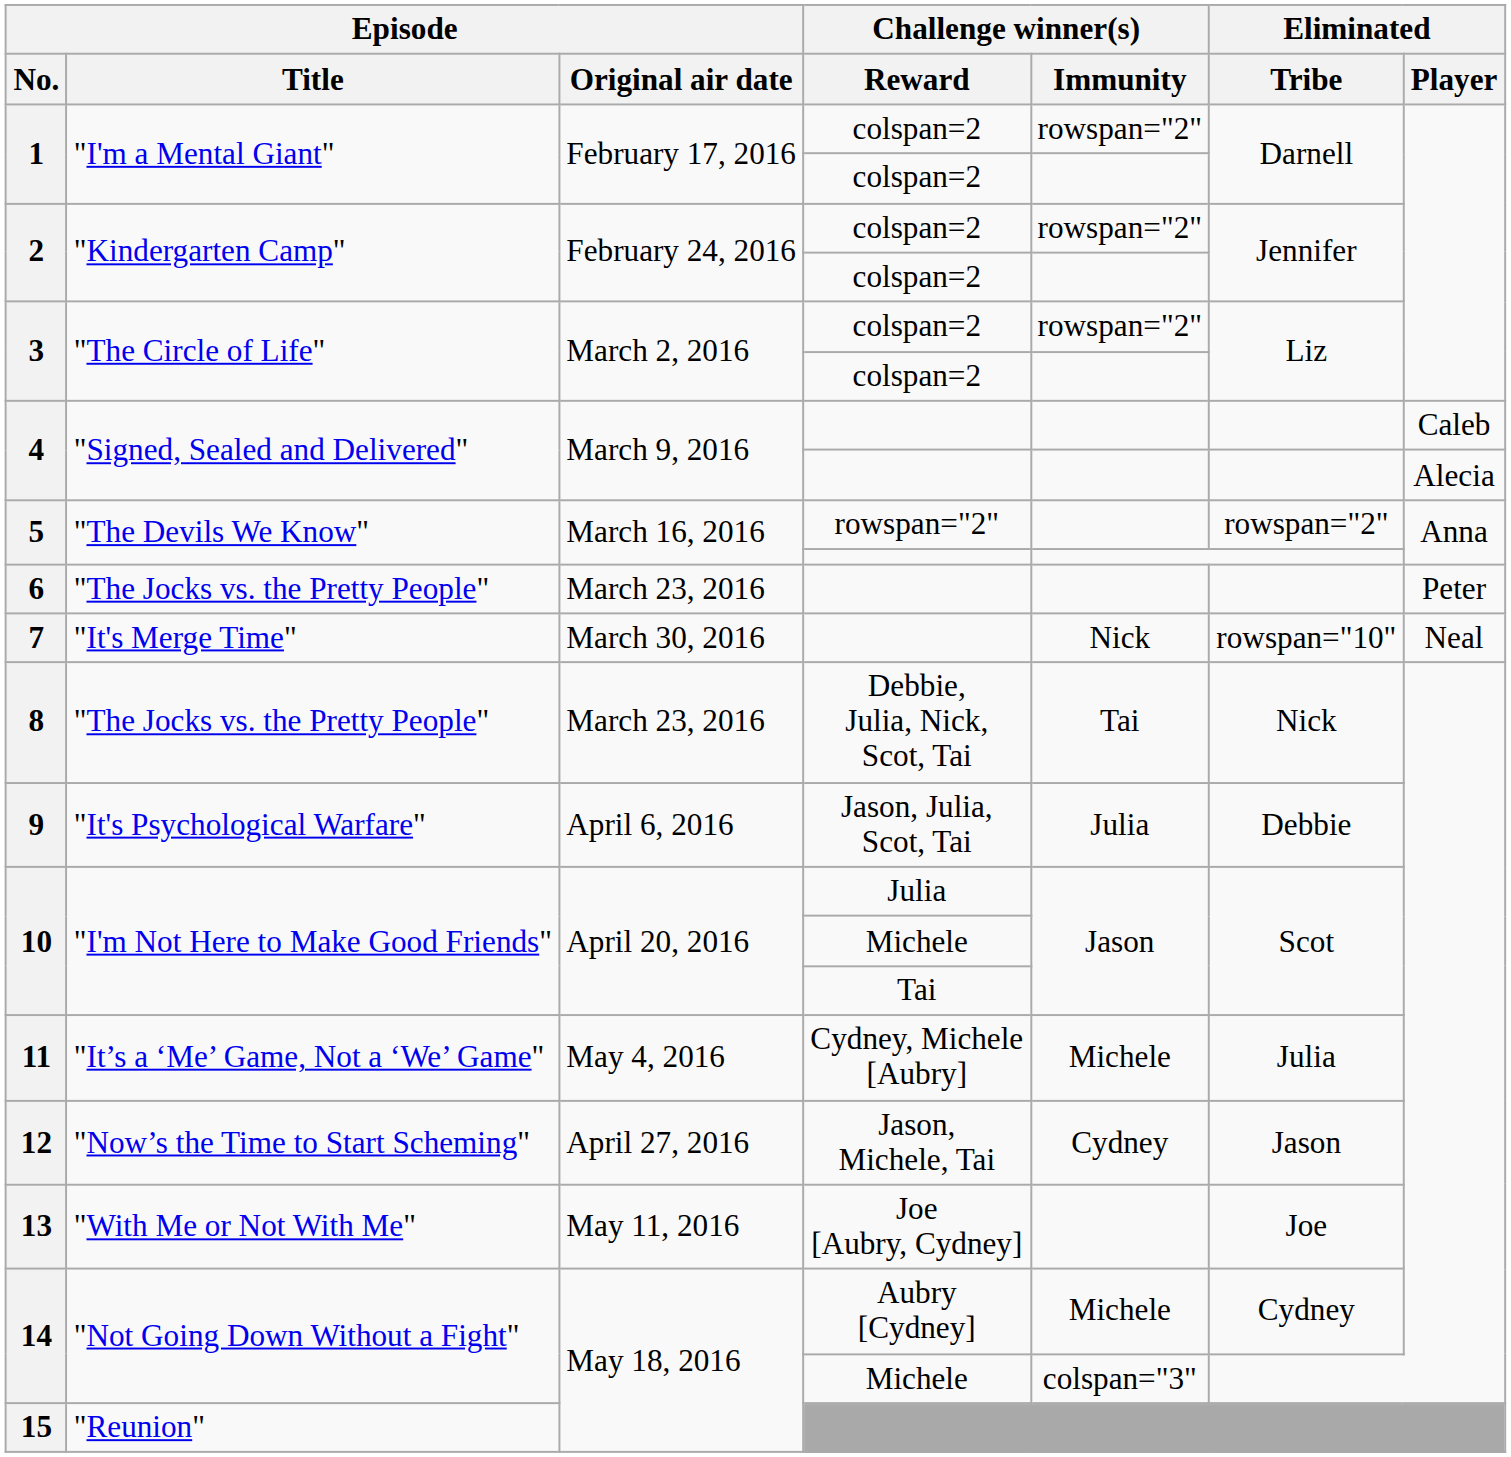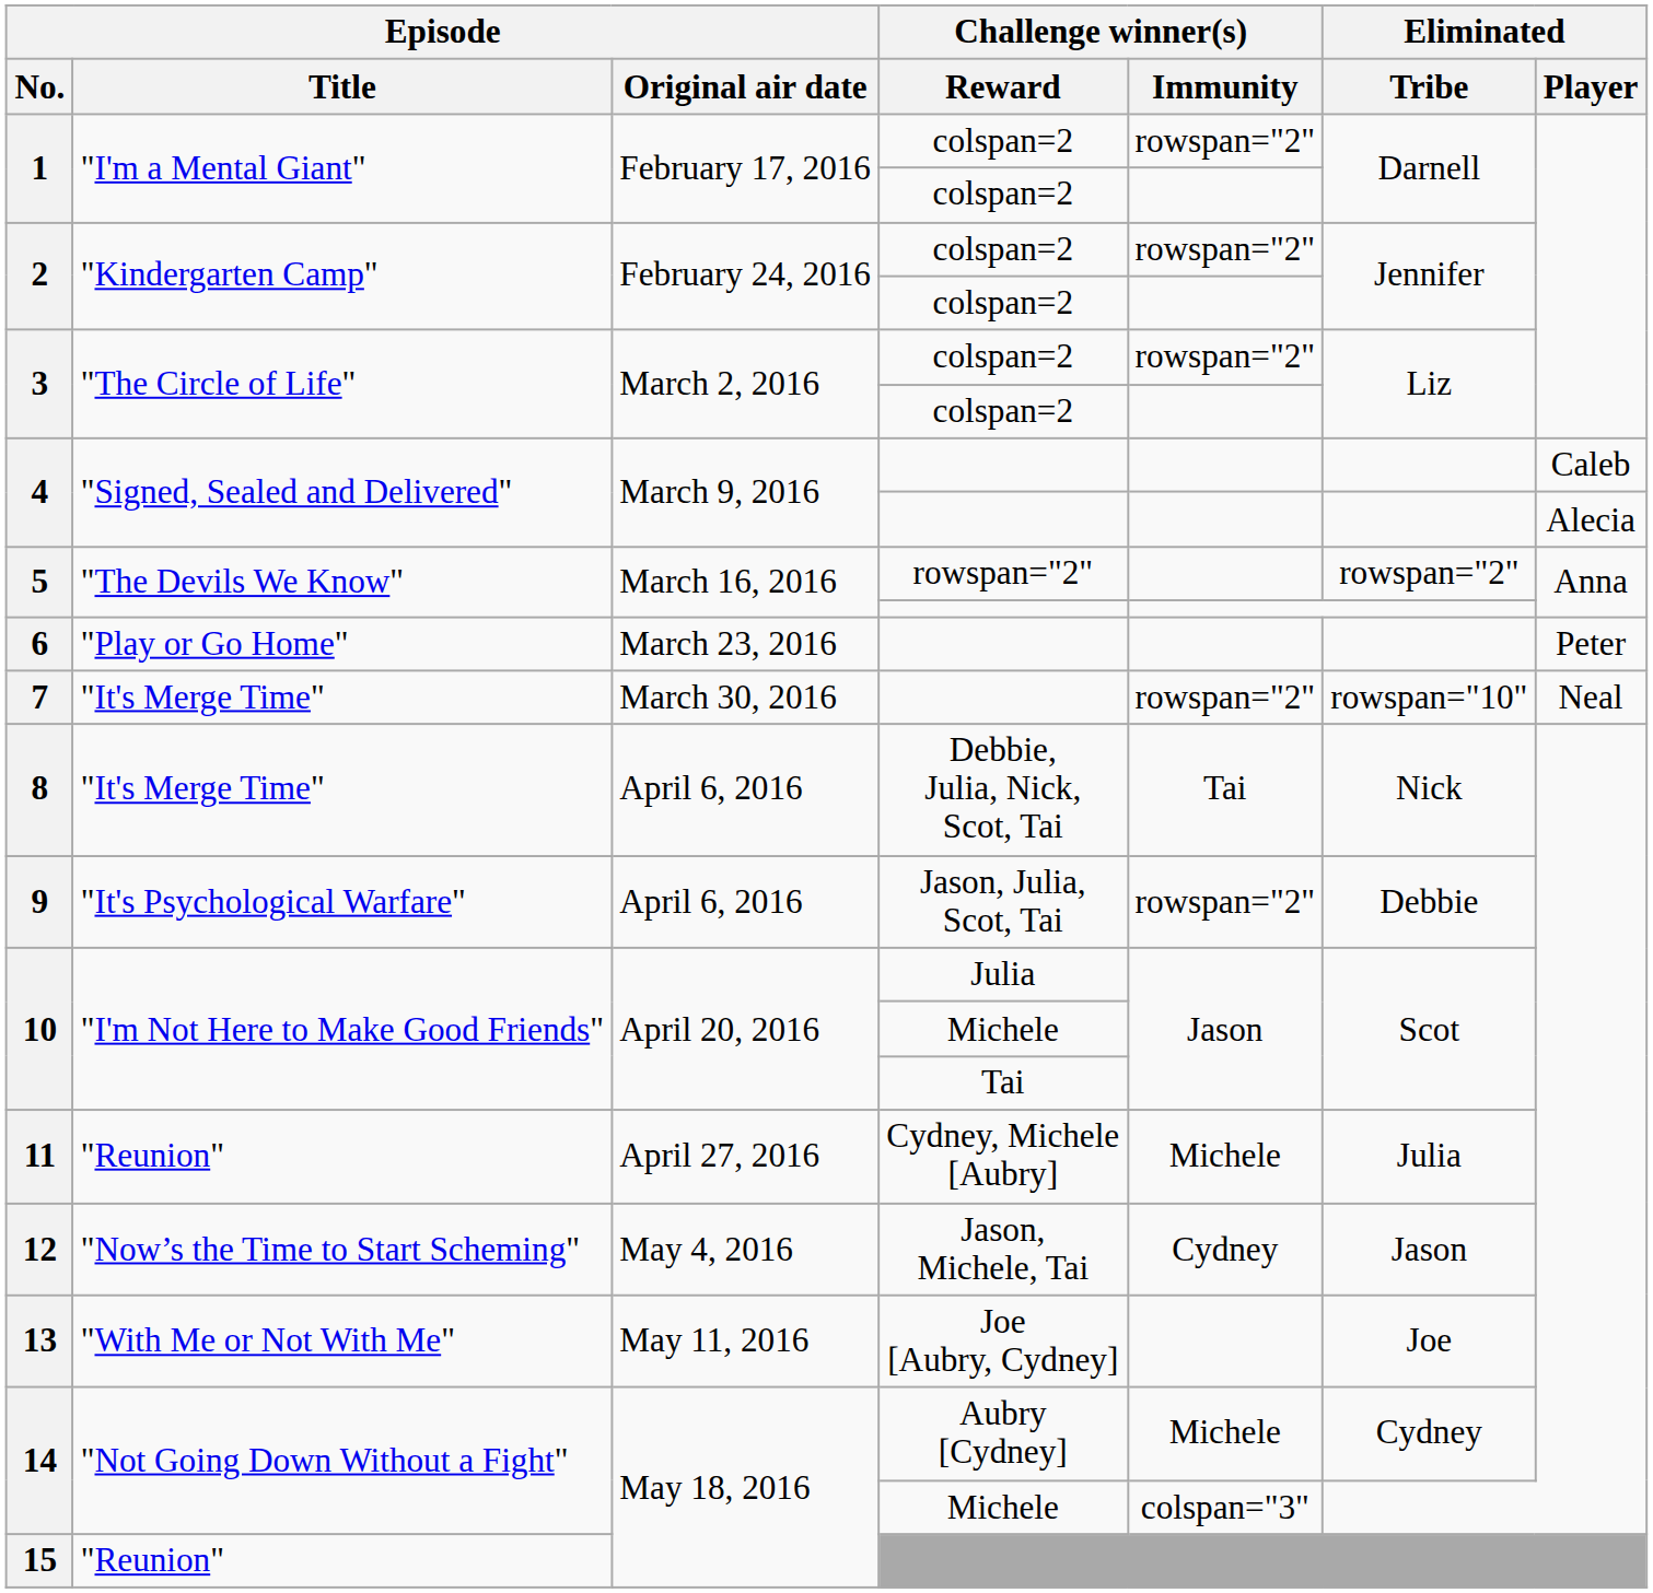6 | Episode / Title: "The Jocks vs. the Pretty People" -> "Play or Go Home"
7 | Challenge winner(s) / Immunity: Nick -> rowspan="2"
8 | Episode / Title: "The Jocks vs. the Pretty People" -> "It's Merge Time"
8 | Episode / Original air date: March 23, 2016 -> April 6, 2016
9 | Challenge winner(s) / Immunity: Julia -> rowspan="2"
11 | Episode / Title: "It’s a ‘Me’ Game, Not a ‘We’ Game" -> "Reunion"
11 | Episode / Original air date: May 4, 2016 -> April 27, 2016
12 | Episode / Original air date: April 27, 2016 -> May 4, 2016
